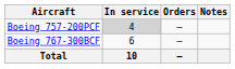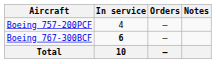Boeing 757-200PCF | In service: lightgrey background -> no background
Boeing 767-300BCF | In service: normal -> bold
